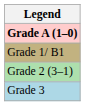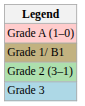row 2 | column 1: bold -> normal
